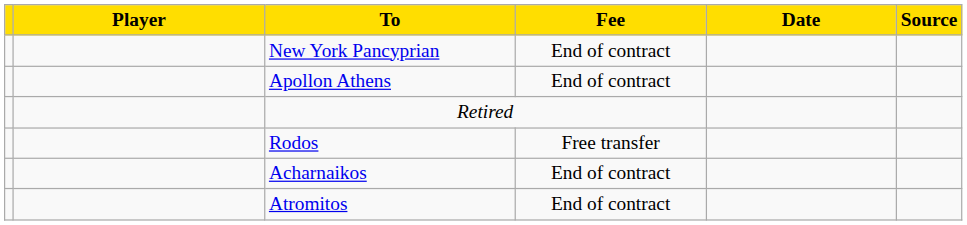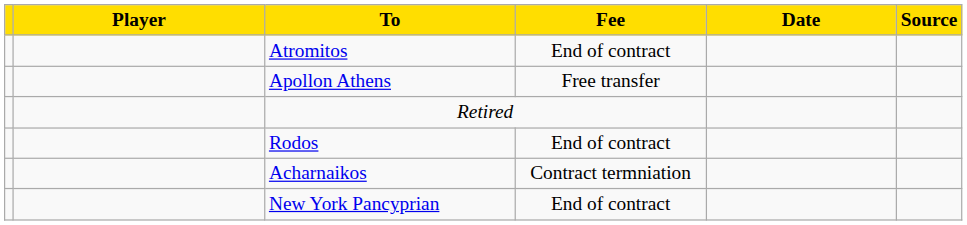rows swapped: Atromitos <-> New York Pancyprian
Apollon Athens | Fee: End of contract -> Free transfer
Rodos | Fee: Free transfer -> End of contract
Acharnaikos | Fee: End of contract -> Contract termniation
